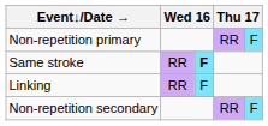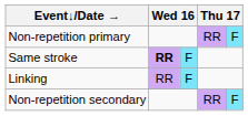Same stroke | column 2: normal -> bold
Same stroke | column 3: bold -> normal
